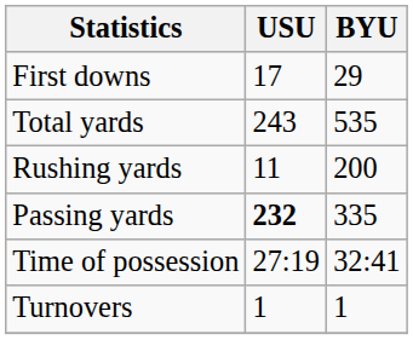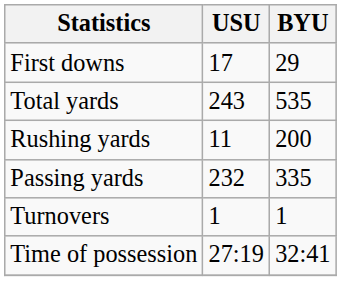Passing yards | USU: bold -> normal
rows swapped: Turnovers <-> Time of possession
